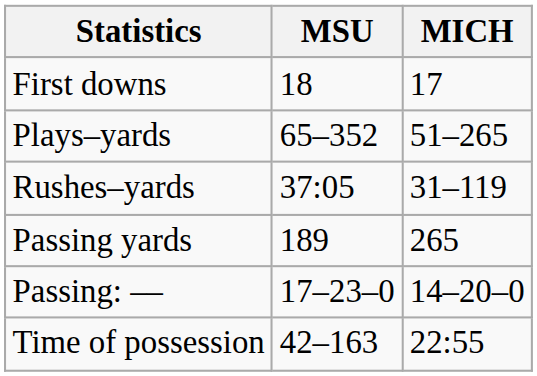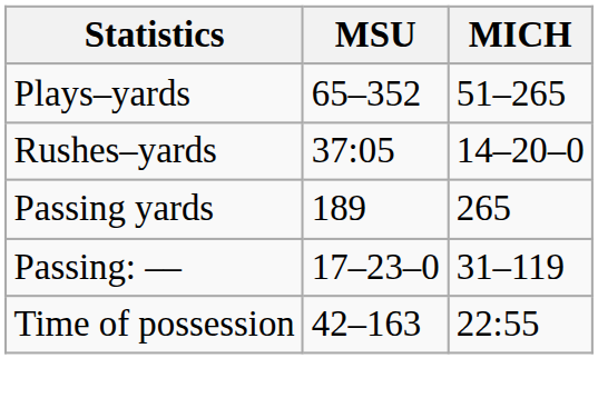- row: First downs | 18 | 17
Rushes–yards | MICH: 31–119 -> 14–20–0
Passing: –– | MICH: 14–20–0 -> 31–119
